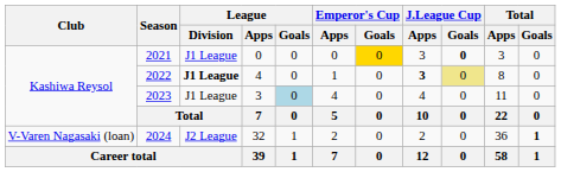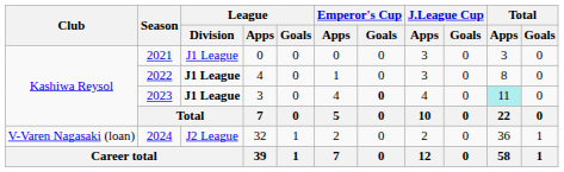2021 | Emperor's Cup / Goals: gold background -> no background
2021 | J.League Cup / Goals: bold -> normal
2022 | J.League Cup / Apps: bold -> normal
2022 | J.League Cup / Goals: khaki background -> no background
2023 | League / Division: normal -> bold
2023 | League / Goals: lightblue background -> no background
2023 | Emperor's Cup / Goals: normal -> bold
2023 | Total / Apps: no background -> paleturquoise background
2024 | Total / Goals: bold -> normal
